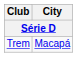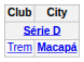Trem | City: normal -> bold
